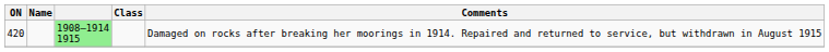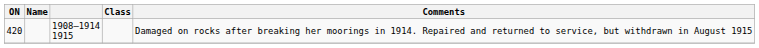420 | column 3: lightgreen background -> no background
